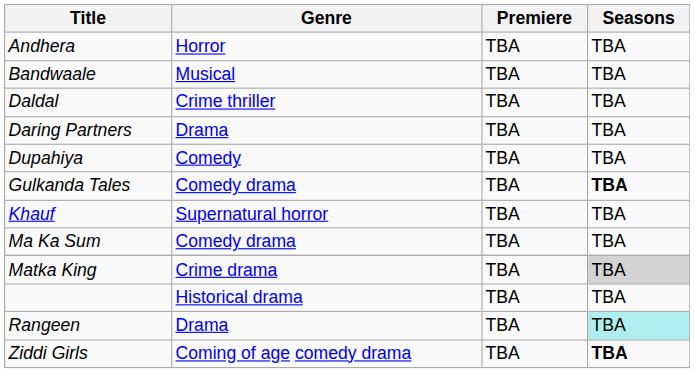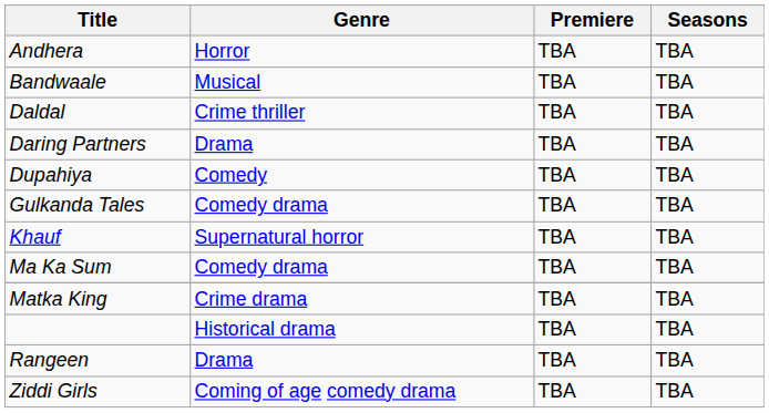Gulkanda Tales | Seasons: bold -> normal
Matka King | Seasons: lightgrey background -> no background
Rangeen | Seasons: paleturquoise background -> no background
Ziddi Girls | Seasons: bold -> normal
